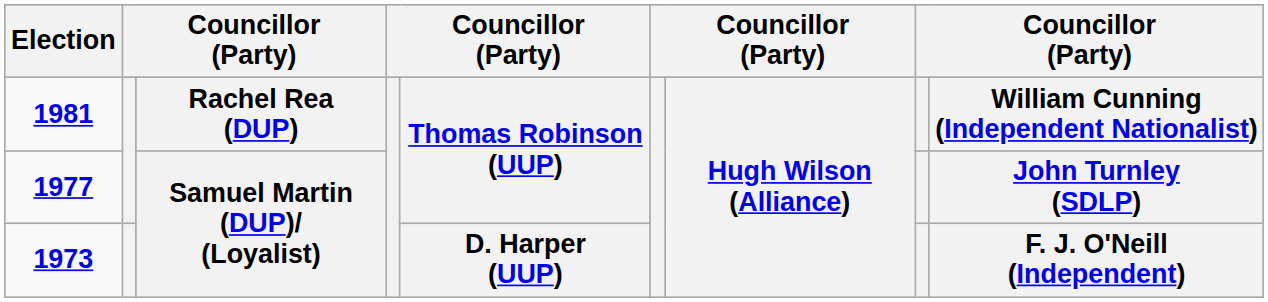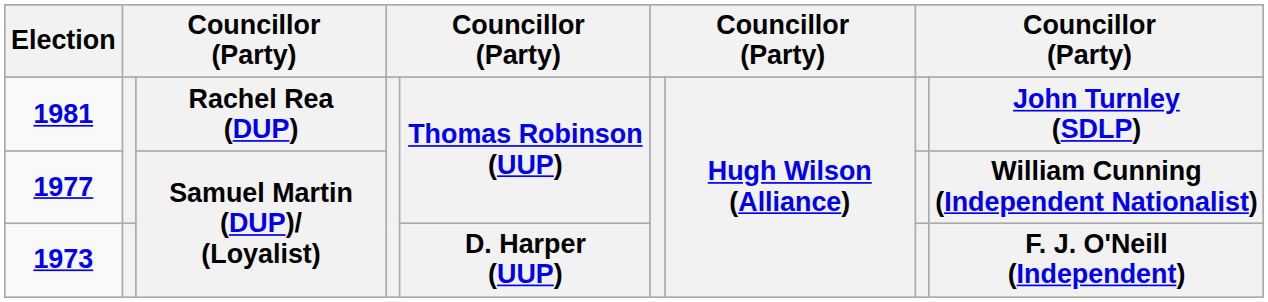1981 | column 9: William Cunning (Independent Nationalist) -> John Turnley (SDLP)
1977 | column 9: John Turnley (SDLP) -> William Cunning (Independent Nationalist)
